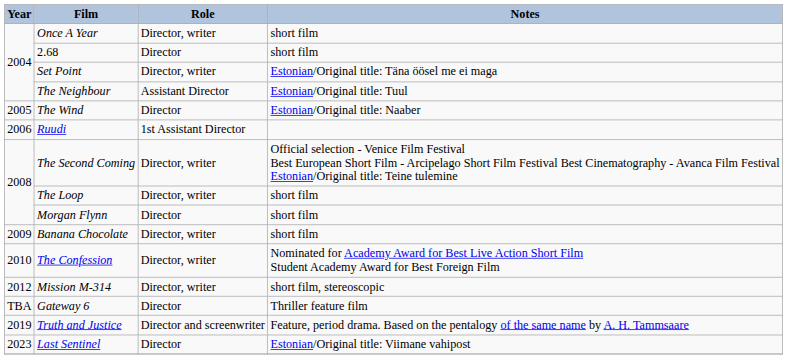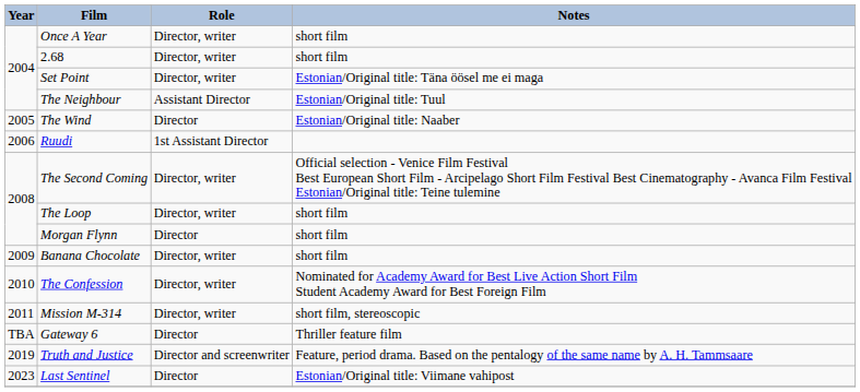2.68 | Role: Director -> Director, writer
Mission M-314 | Year: 2012 -> 2011
